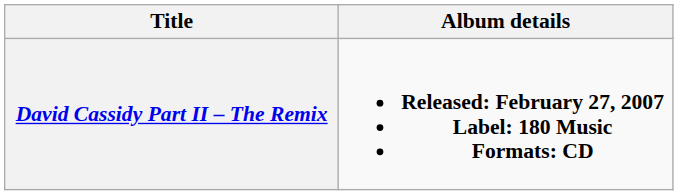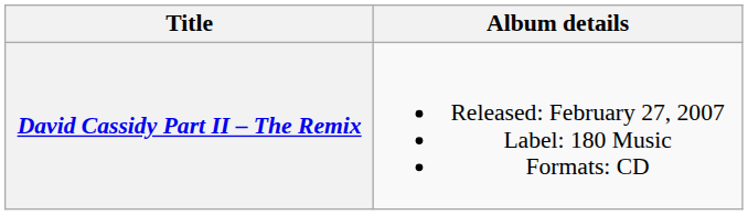David Cassidy Part II – The Remix | Album details: bold -> normal
